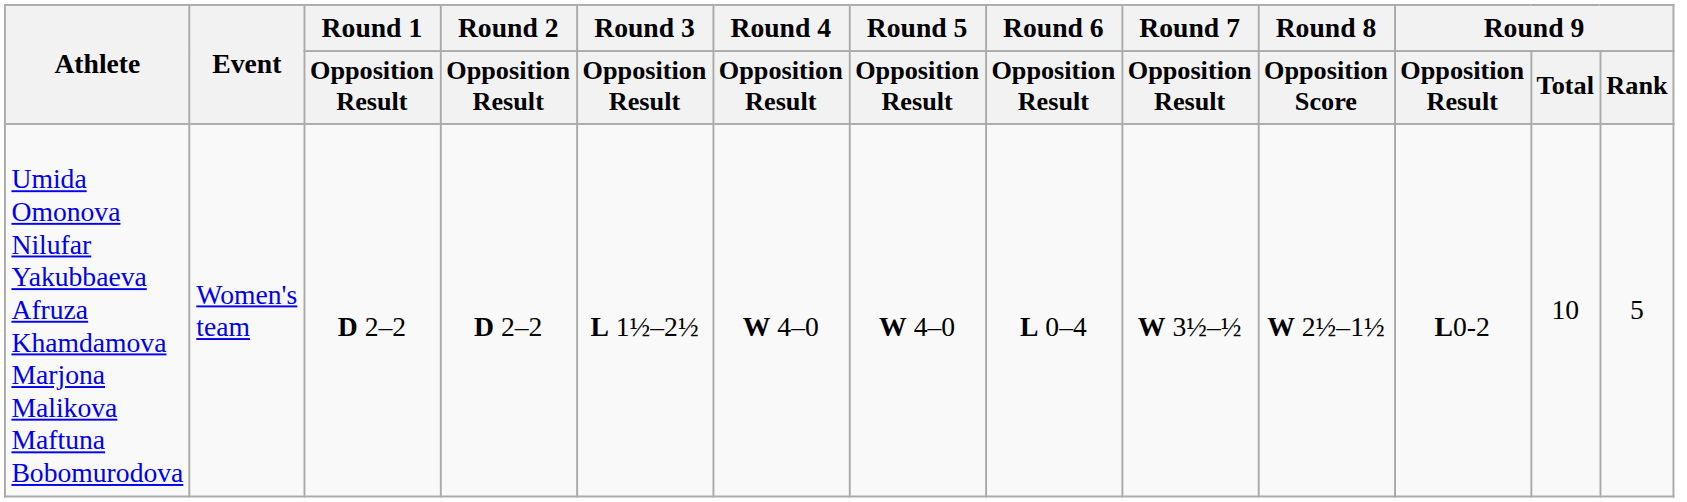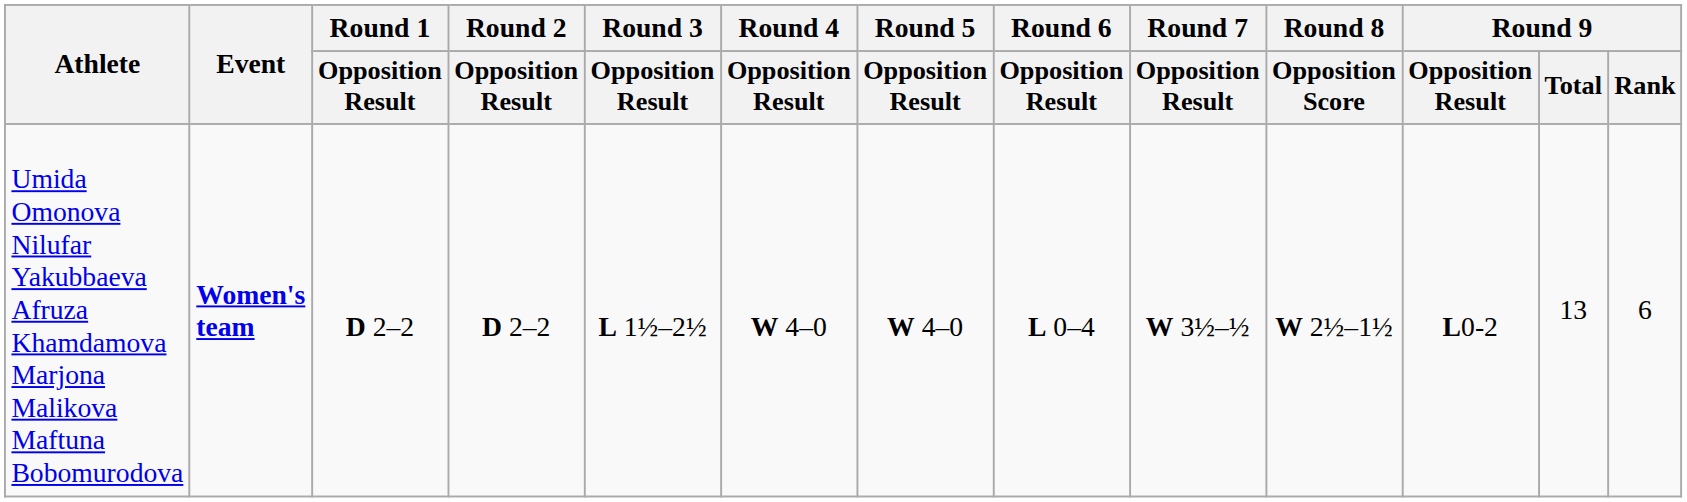row 3 | Event: normal -> bold
row 3 | Round 9 / Total: 10 -> 13
row 3 | Round 9 / Rank: 5 -> 6
